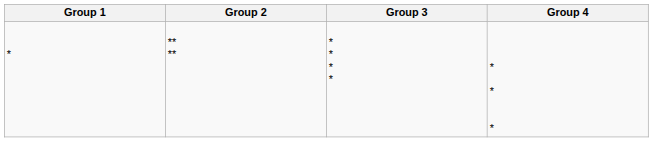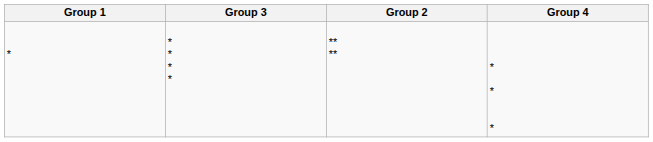columns swapped: Group 2 <-> Group 3
